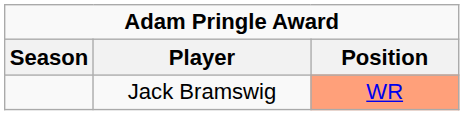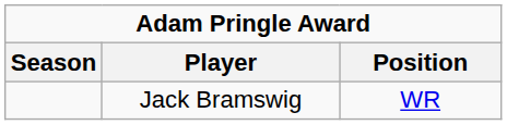Jack Bramswig | Position: lightsalmon background -> no background
